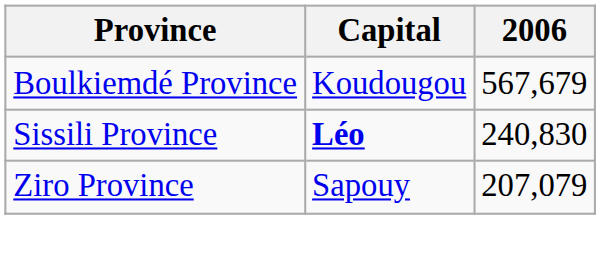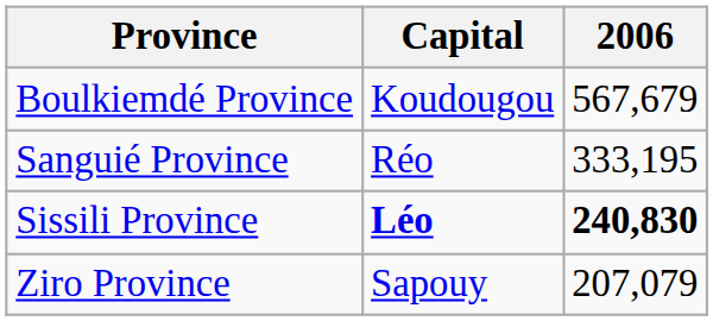+ row: Sanguié Province | Réo | 333,195
Sissili Province | 2006: normal -> bold
